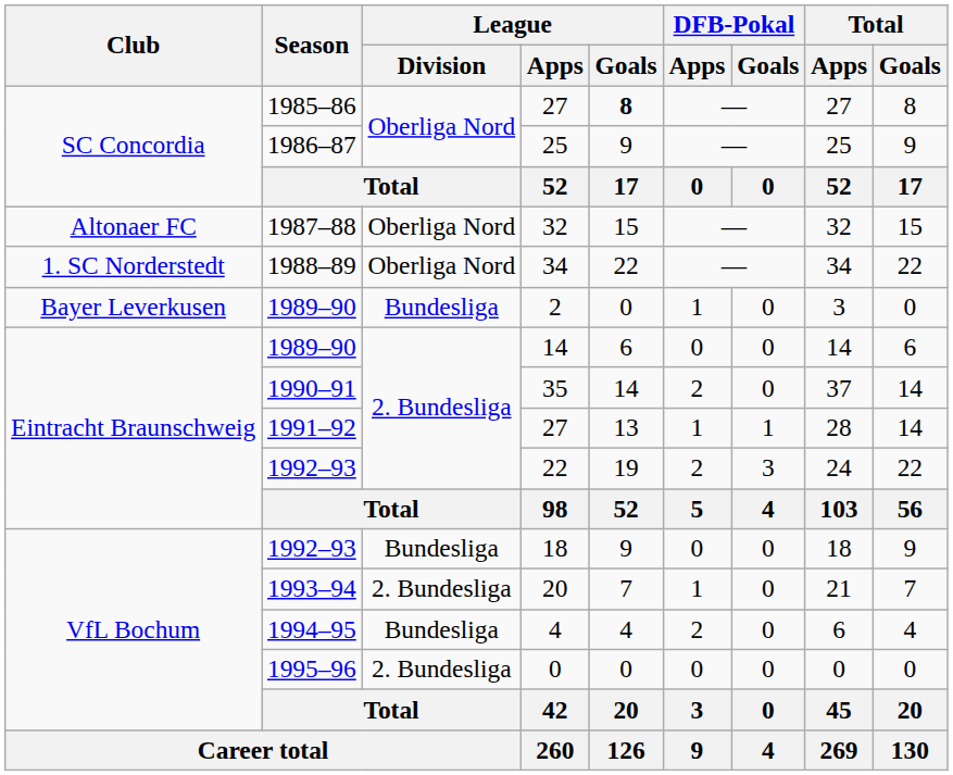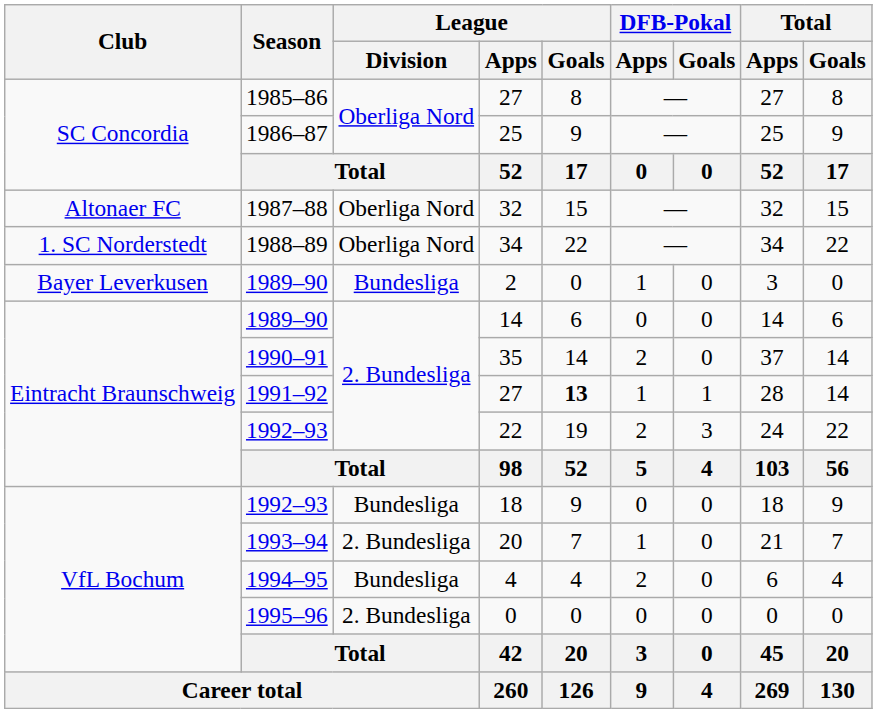1985–86 / 27 | League / Goals: bold -> normal
1991–92 / 27 | League / Goals: normal -> bold
